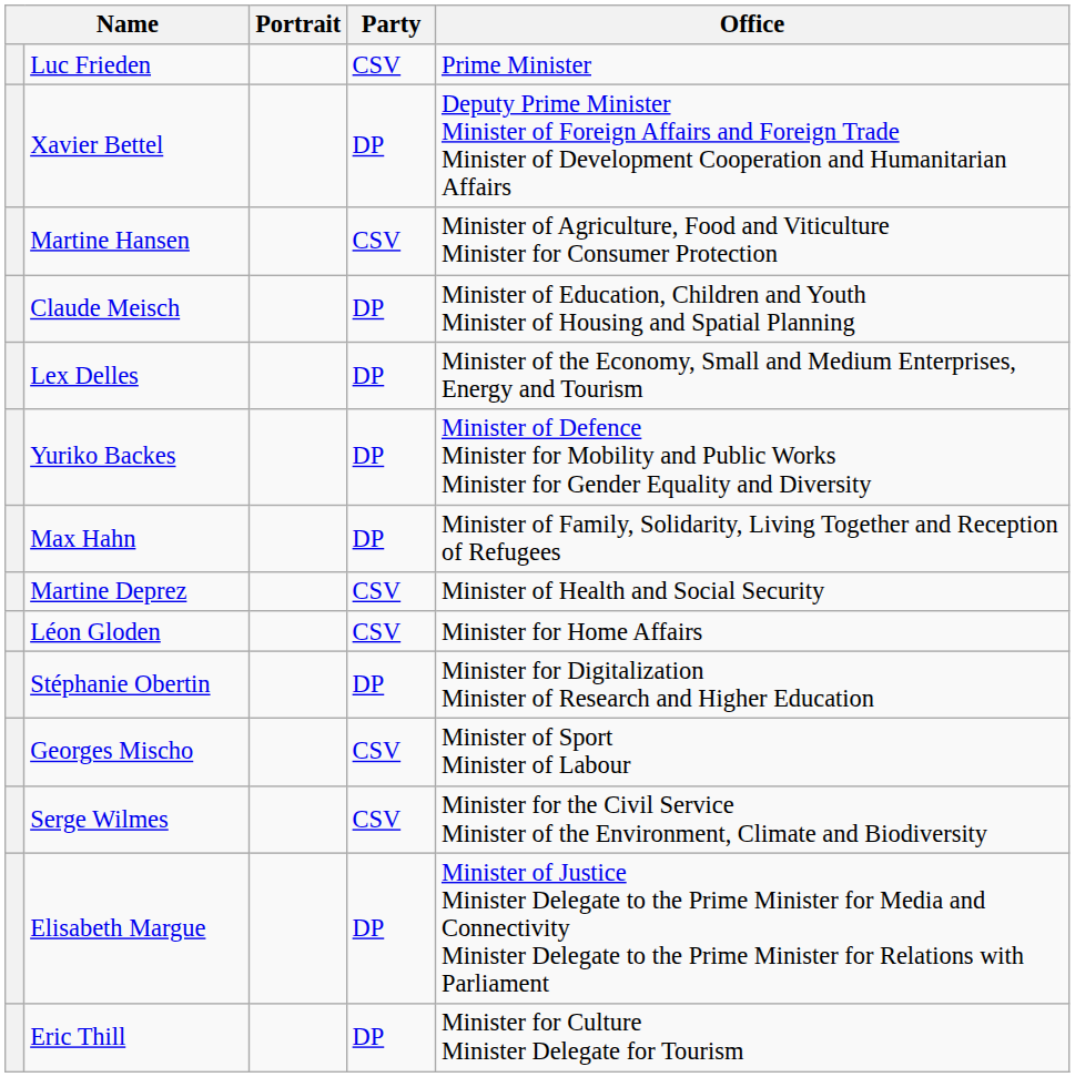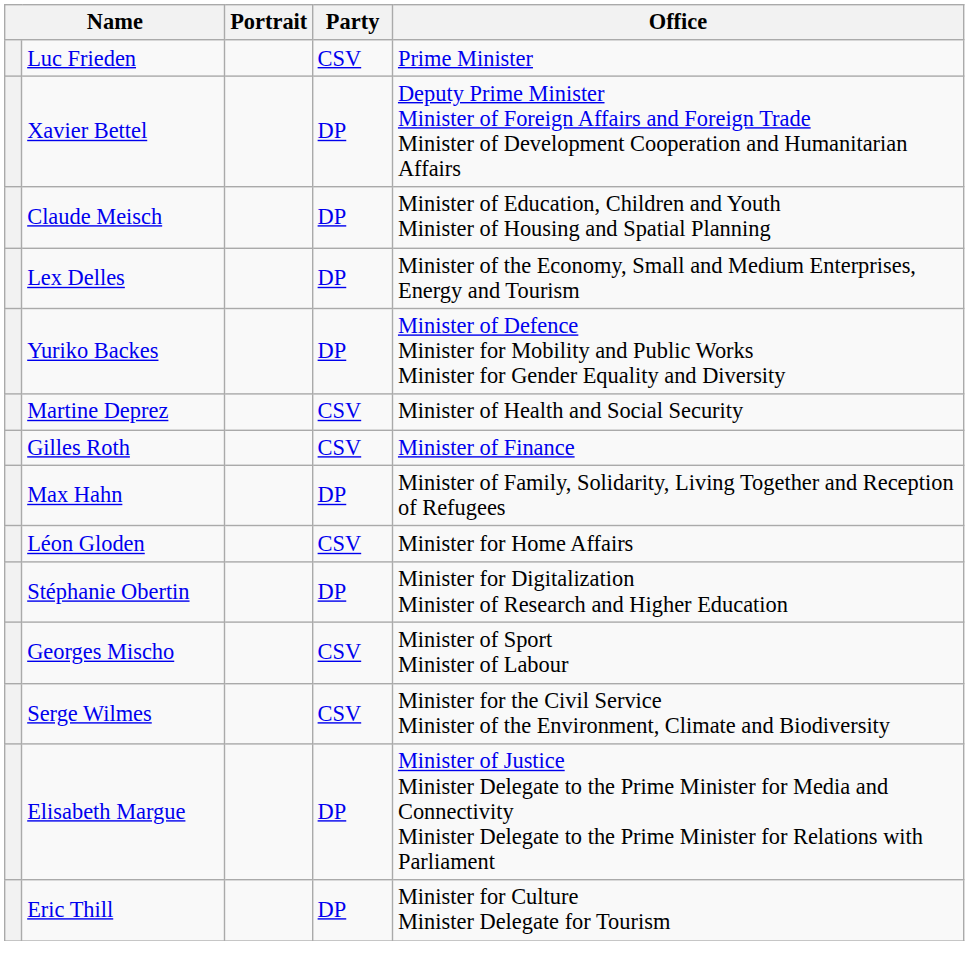- row: Martine Hansen | CSV | Minister of Agriculture, Food and Viticulture Minister for Consumer Protection
rows swapped: Max Hahn <-> Martine Deprez
+ row: Gilles Roth | CSV | Minister of Finance
